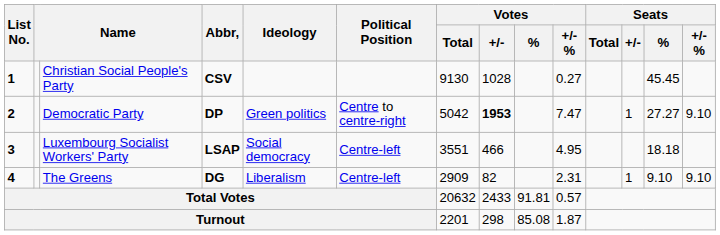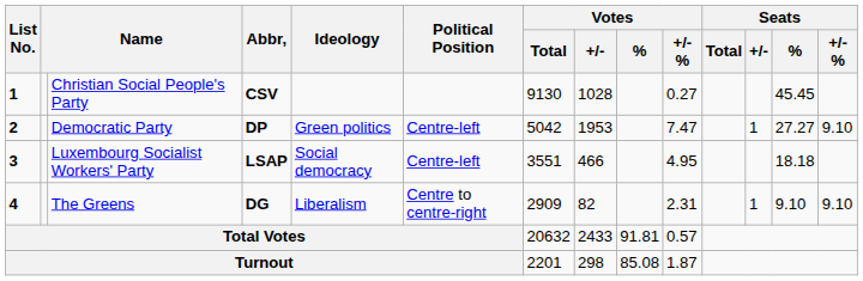Democratic Party | Political Position: Centre to centre-right -> Centre-left
Democratic Party | Votes / +/-: bold -> normal
The Greens | Political Position: Centre-left -> Centre to centre-right
